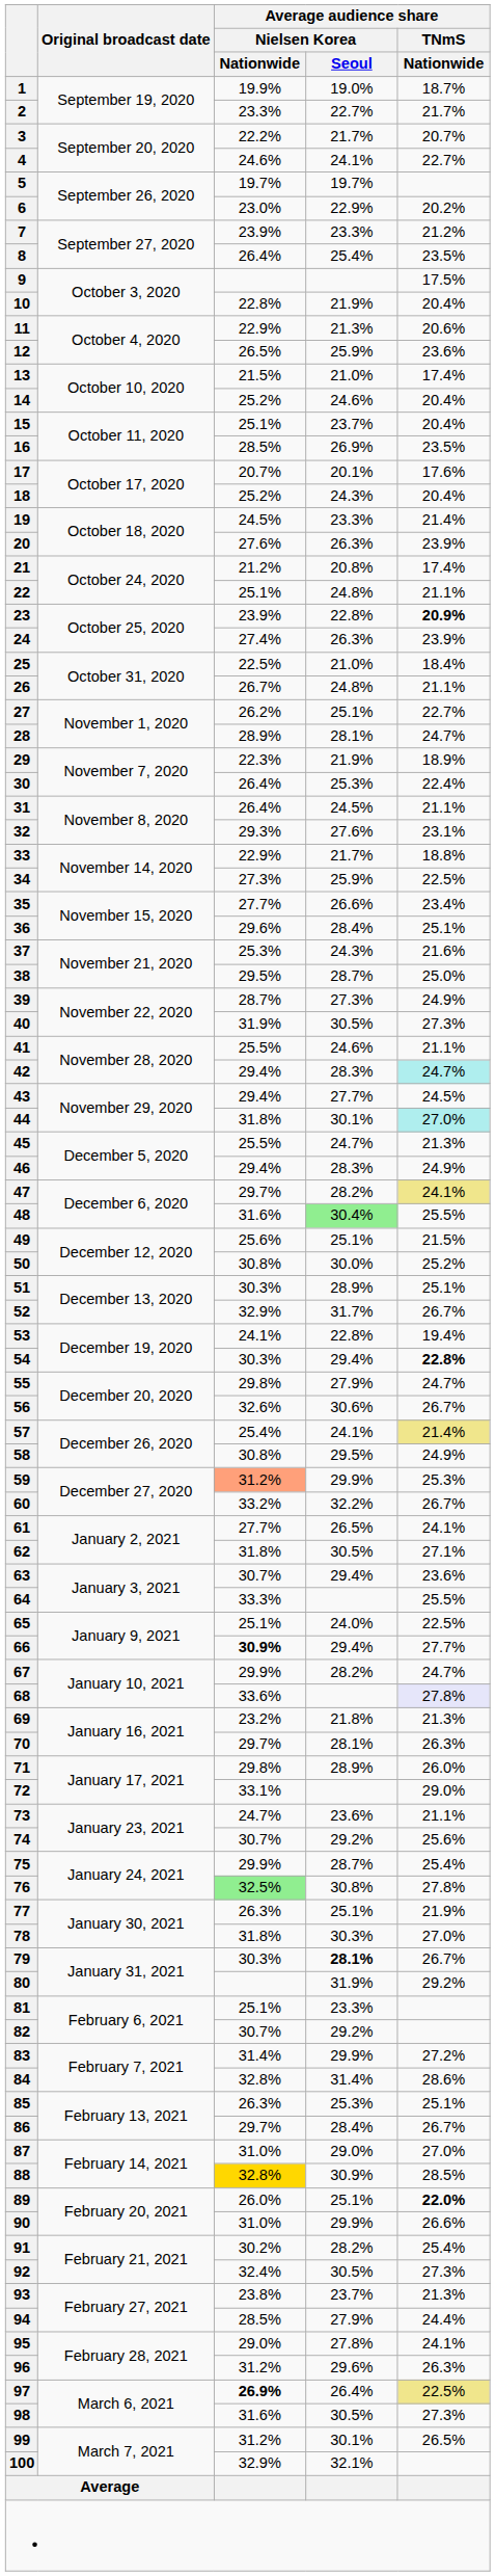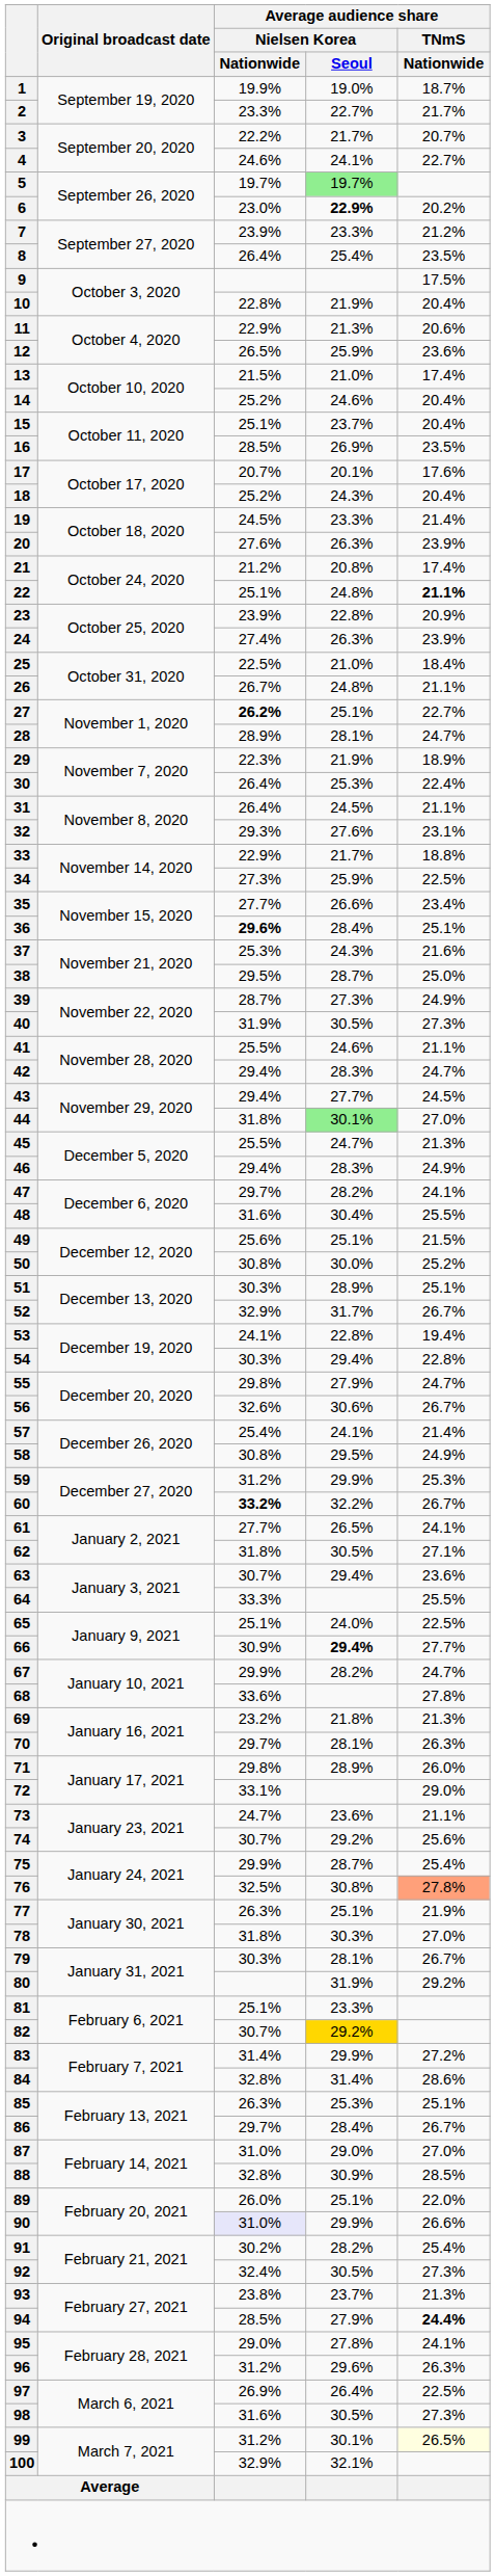5 | Average audience share / Nielsen Korea / Seoul: no background -> lightgreen background
6 | Average audience share / Nielsen Korea / Seoul: normal -> bold
22 | Average audience share / TNmS / Nationwide: normal -> bold
23 | Average audience share / TNmS / Nationwide: bold -> normal
27 | Average audience share / Nielsen Korea / Nationwide: normal -> bold
36 | Average audience share / Nielsen Korea / Nationwide: normal -> bold
42 | Average audience share / TNmS / Nationwide: paleturquoise background -> no background
44 | Average audience share / Nielsen Korea / Seoul: no background -> lightgreen background
44 | Average audience share / TNmS / Nationwide: paleturquoise background -> no background
47 | Average audience share / TNmS / Nationwide: khaki background -> no background
48 | Average audience share / Nielsen Korea / Seoul: lightgreen background -> no background
54 | Average audience share / TNmS / Nationwide: bold -> normal
57 | Average audience share / TNmS / Nationwide: khaki background -> no background
59 | Average audience share / Nielsen Korea / Nationwide: lightsalmon background -> no background
60 | Average audience share / Nielsen Korea / Nationwide: normal -> bold
66 | Average audience share / Nielsen Korea / Nationwide: bold -> normal
66 | Average audience share / Nielsen Korea / Seoul: normal -> bold
68 | Average audience share / TNmS / Nationwide: lavender background -> no background
76 | Average audience share / Nielsen Korea / Nationwide: lightgreen background -> no background
76 | Average audience share / TNmS / Nationwide: no background -> lightsalmon background
79 | Average audience share / Nielsen Korea / Seoul: bold -> normal
82 | Average audience share / Nielsen Korea / Seoul: no background -> gold background
88 | Average audience share / Nielsen Korea / Nationwide: gold background -> no background
89 | Average audience share / TNmS / Nationwide: bold -> normal
90 | Average audience share / Nielsen Korea / Nationwide: no background -> lavender background
94 | Average audience share / TNmS / Nationwide: normal -> bold
97 | Average audience share / Nielsen Korea / Nationwide: bold -> normal
97 | Average audience share / TNmS / Nationwide: khaki background -> no background
99 | Average audience share / TNmS / Nationwide: no background -> lightyellow background
